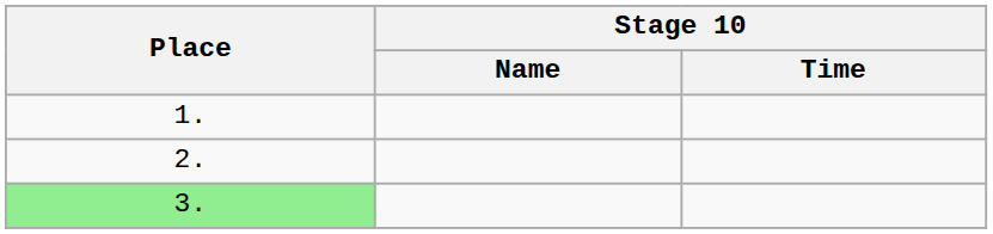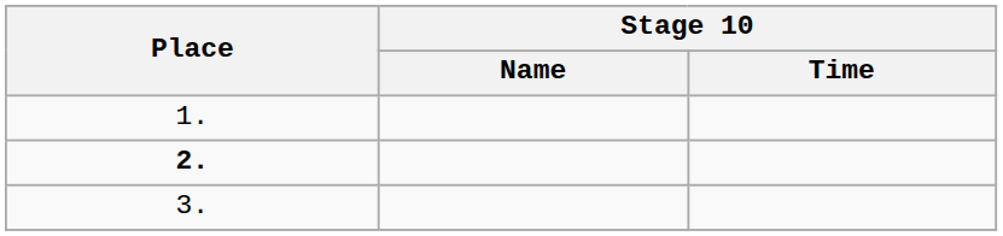2. | Place: normal -> bold
3. | Place: lightgreen background -> no background
